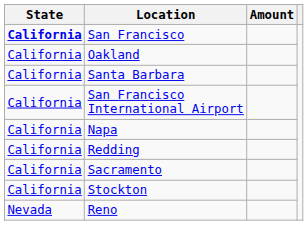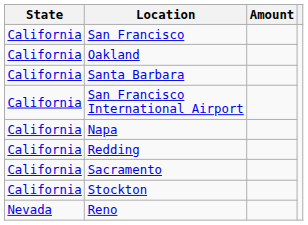San Francisco | State: bold -> normal
